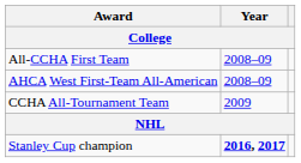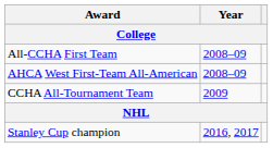Stanley Cup champion | Year: bold -> normal
